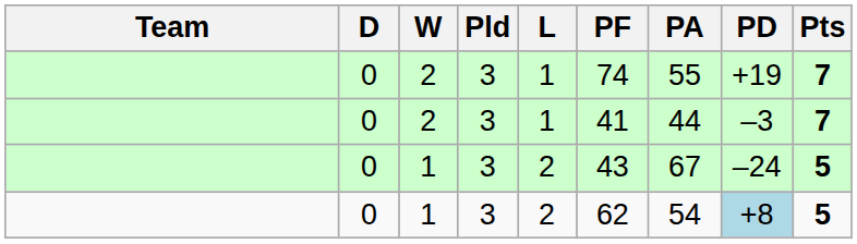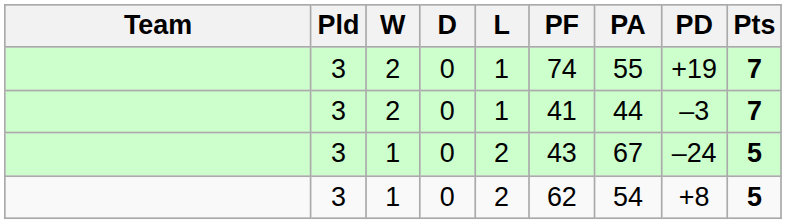columns swapped: Pld <-> D
row 5 | PD: lightblue background -> no background
